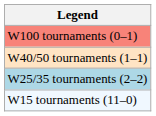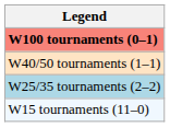row 2 | column 1: normal -> bold
